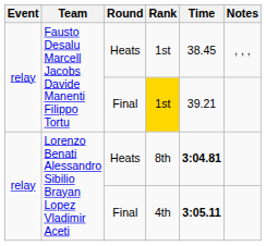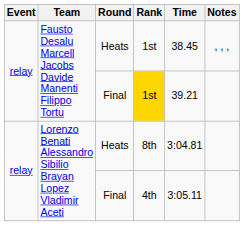8th | Time: bold -> normal
4th | Time: bold -> normal
